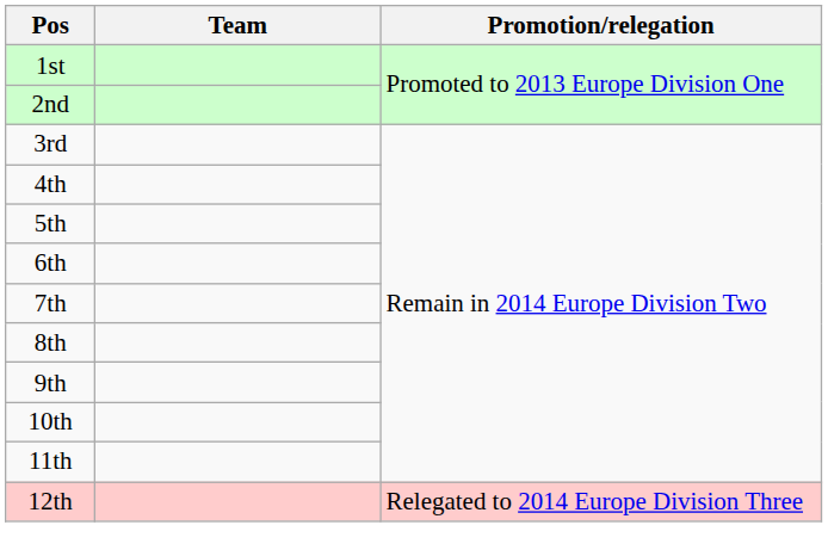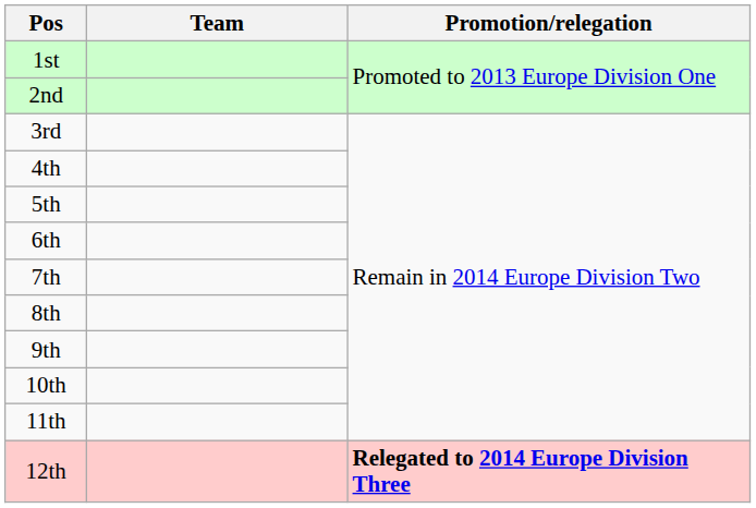12th | Promotion/relegation: normal -> bold
